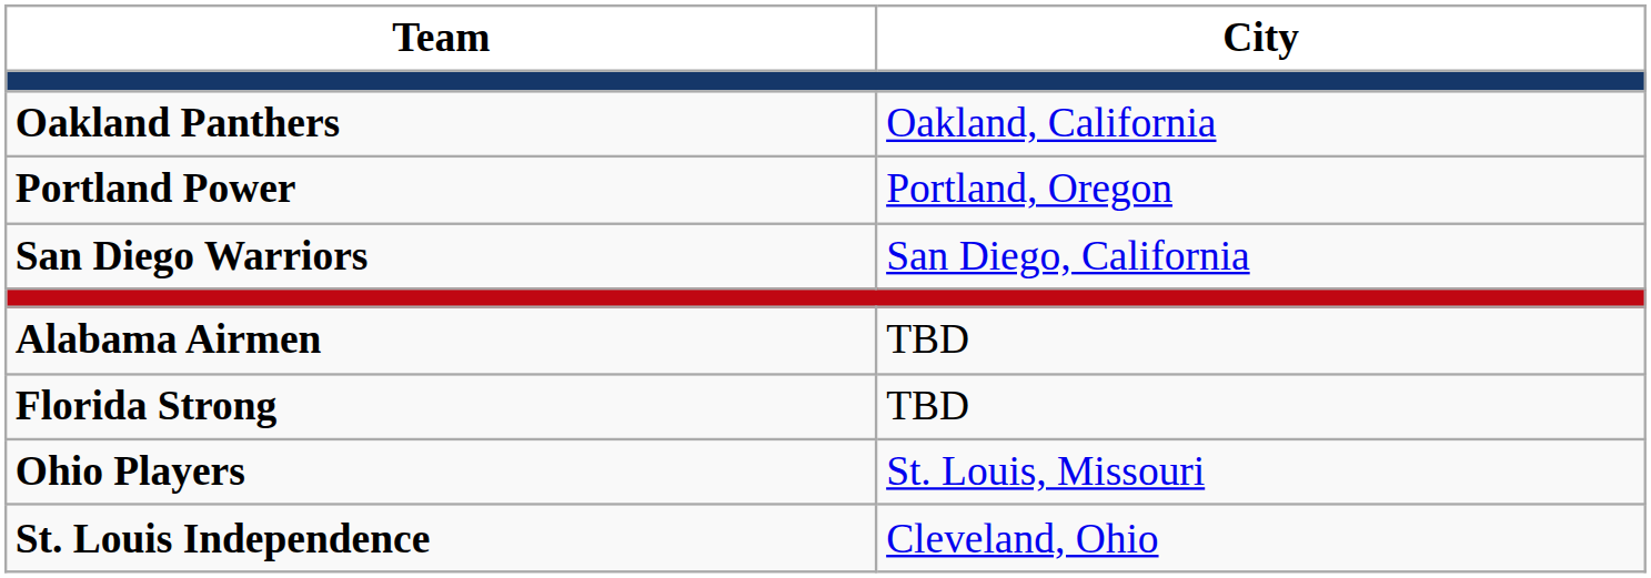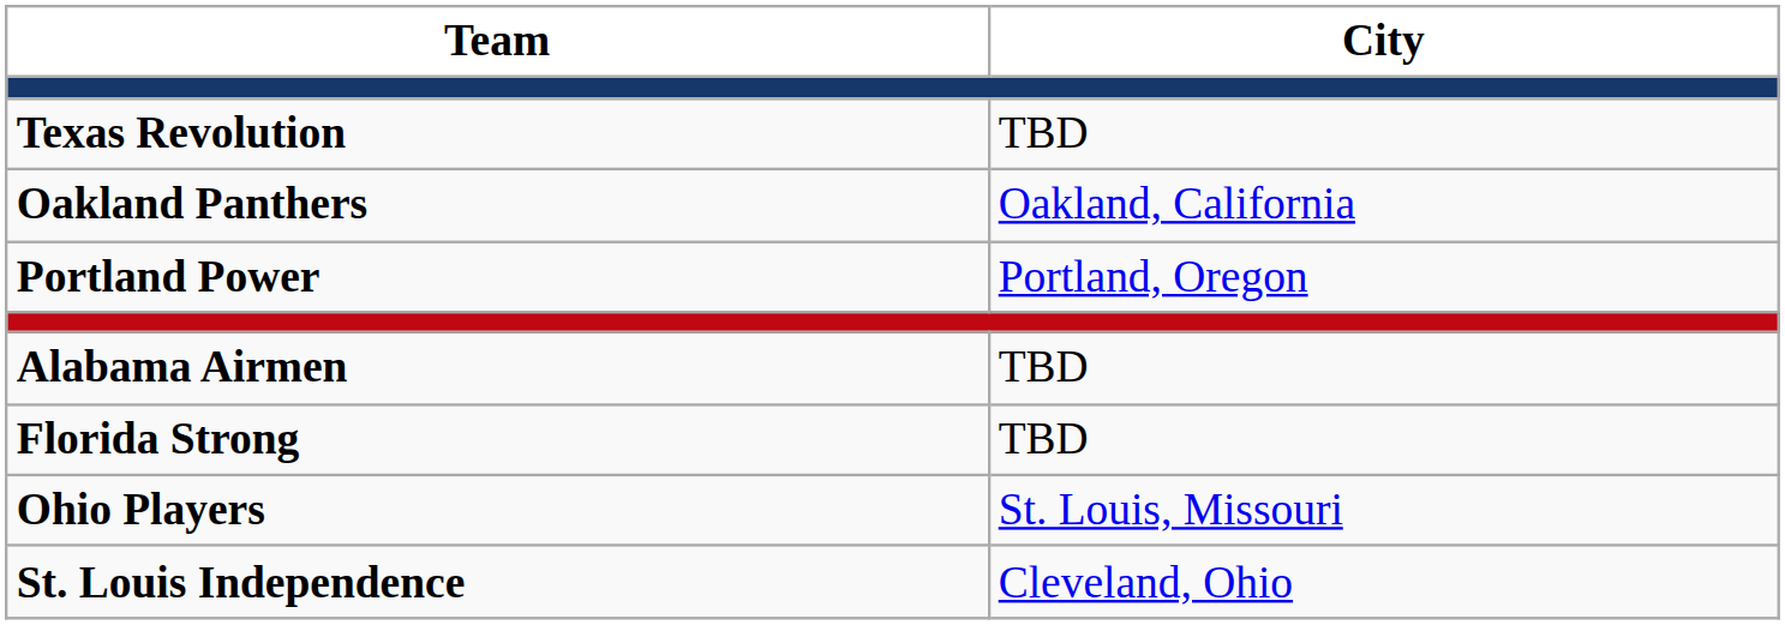+ row: Texas Revolution | TBD
- row: San Diego Warriors | San Diego, California
